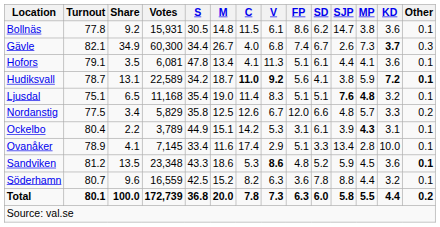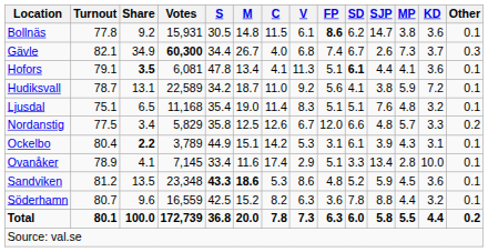Bollnäs | FP: normal -> bold
Gävle | Votes: normal -> bold
Gävle | KD: bold -> normal
Hofors | Share: normal -> bold
Hofors | SD: normal -> bold
Hudiksvall | C: bold -> normal
Hudiksvall | V: bold -> normal
Hudiksvall | KD: bold -> normal
Hudiksvall | Other: bold -> normal
Ljusdal | SJP: bold -> normal
Ljusdal | MP: bold -> normal
Ockelbo | Share: normal -> bold
Ockelbo | MP: bold -> normal
Sandviken | S: normal -> bold
Sandviken | M: normal -> bold
Sandviken | V: bold -> normal
Sandviken | Other: bold -> normal
